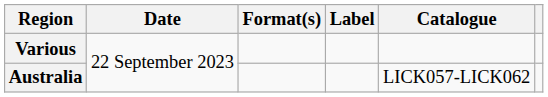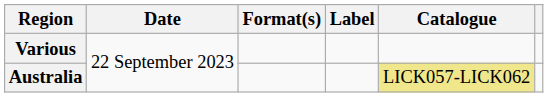Australia | Catalogue: no background -> khaki background
